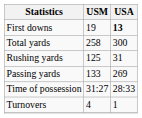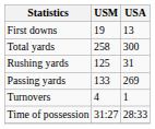First downs | USA: bold -> normal
rows swapped: Turnovers <-> Time of possession
